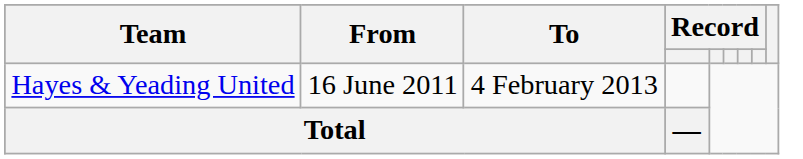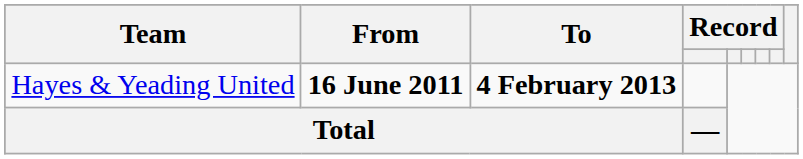Hayes & Yeading United | From: normal -> bold
Hayes & Yeading United | To: normal -> bold
